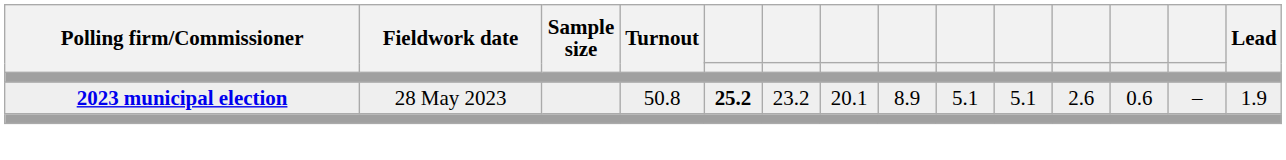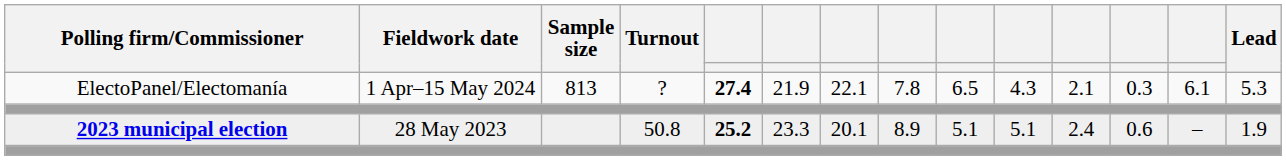+ row: ElectoPanel/Electomanía | 1 Apr–15 May 2024 | 813 | ? | 27.4 | 21.9 | 22.1 | 7.8 | 6.5 | 4.3 | 2.1 | 0.3 | 6.1 | 5.3
2023 municipal election | column 6: 23.2 -> 23.3
2023 municipal election | column 11: 2.6 -> 2.4
